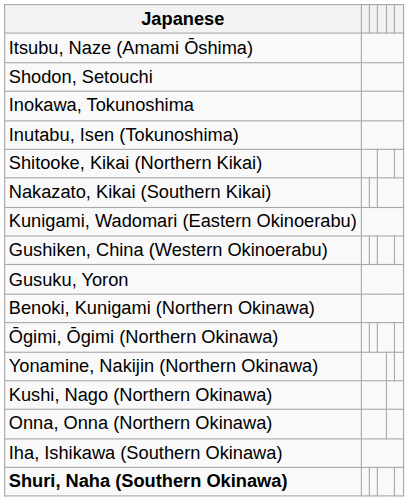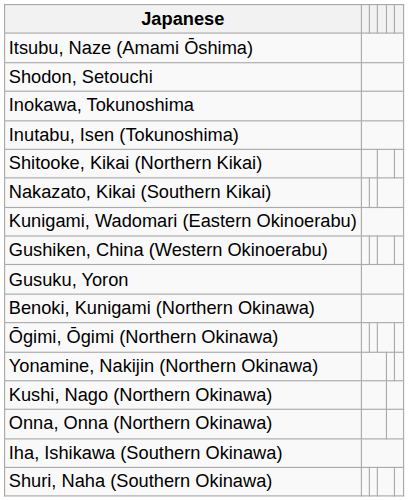Shuri, Naha (Southern Okinawa) | Japanese: bold -> normal
